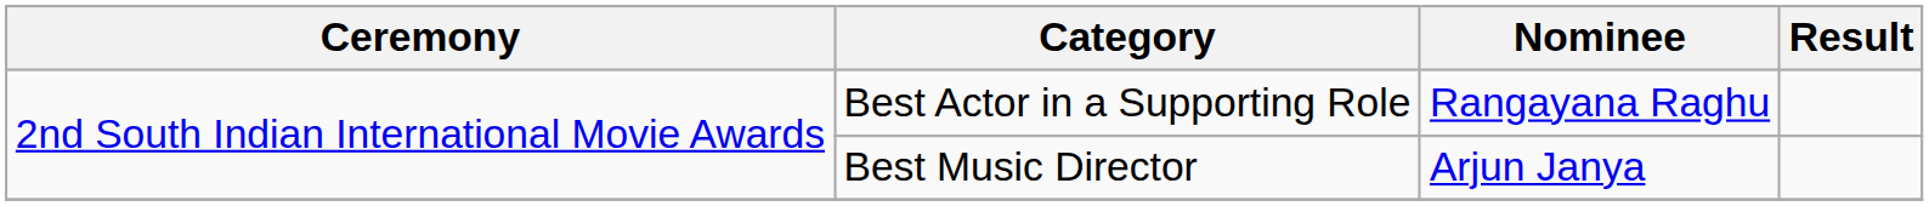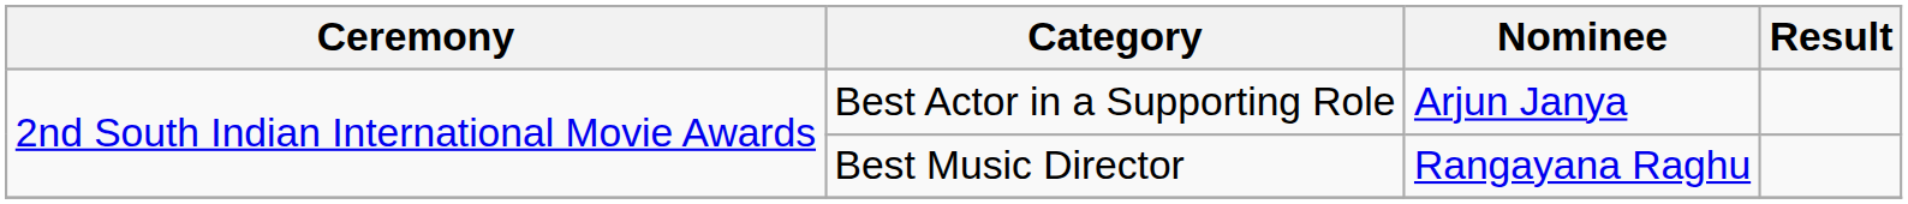Best Actor in a Supporting Role | Nominee: Rangayana Raghu -> Arjun Janya
Best Music Director | Nominee: Arjun Janya -> Rangayana Raghu
